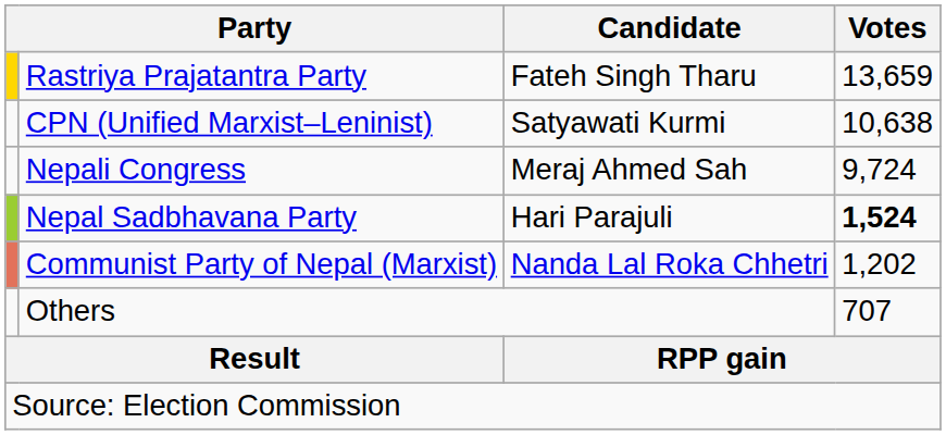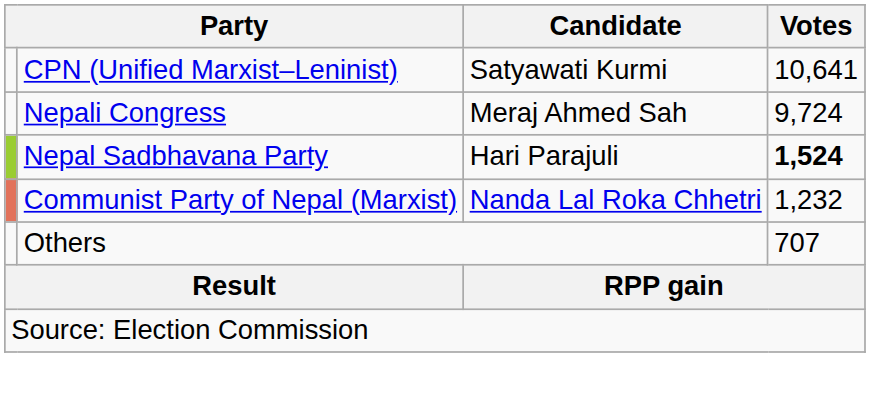- row: Rastriya Prajatantra Party | Fateh Singh Tharu | 13,659
CPN (Unified Marxist–Leninist) | Votes: 10,638 -> 10,641
Communist Party of Nepal (Marxist) | Votes: 1,202 -> 1,232
